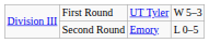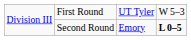Division III / Second Round | column 4: normal -> bold
